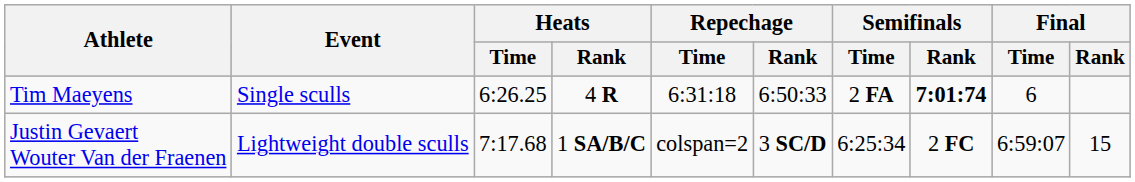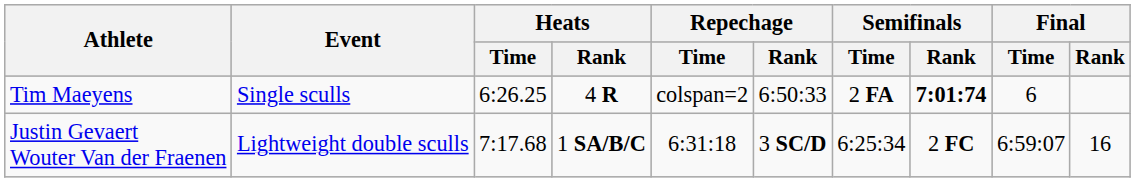Tim Maeyens | Repechage / Time: 6:31:18 -> colspan=2
Justin Gevaert Wouter Van der Fraenen | Repechage / Time: colspan=2 -> 6:31:18
Justin Gevaert Wouter Van der Fraenen | Final / Rank: 15 -> 16
